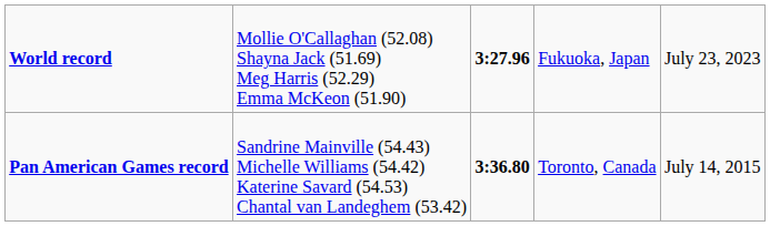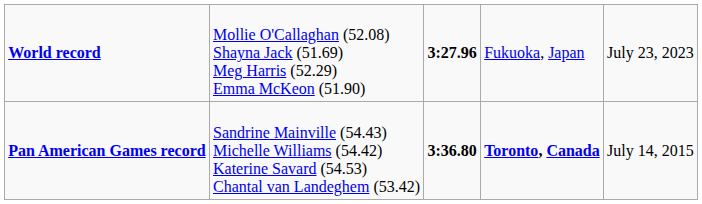Pan American Games record | column 4: normal -> bold
